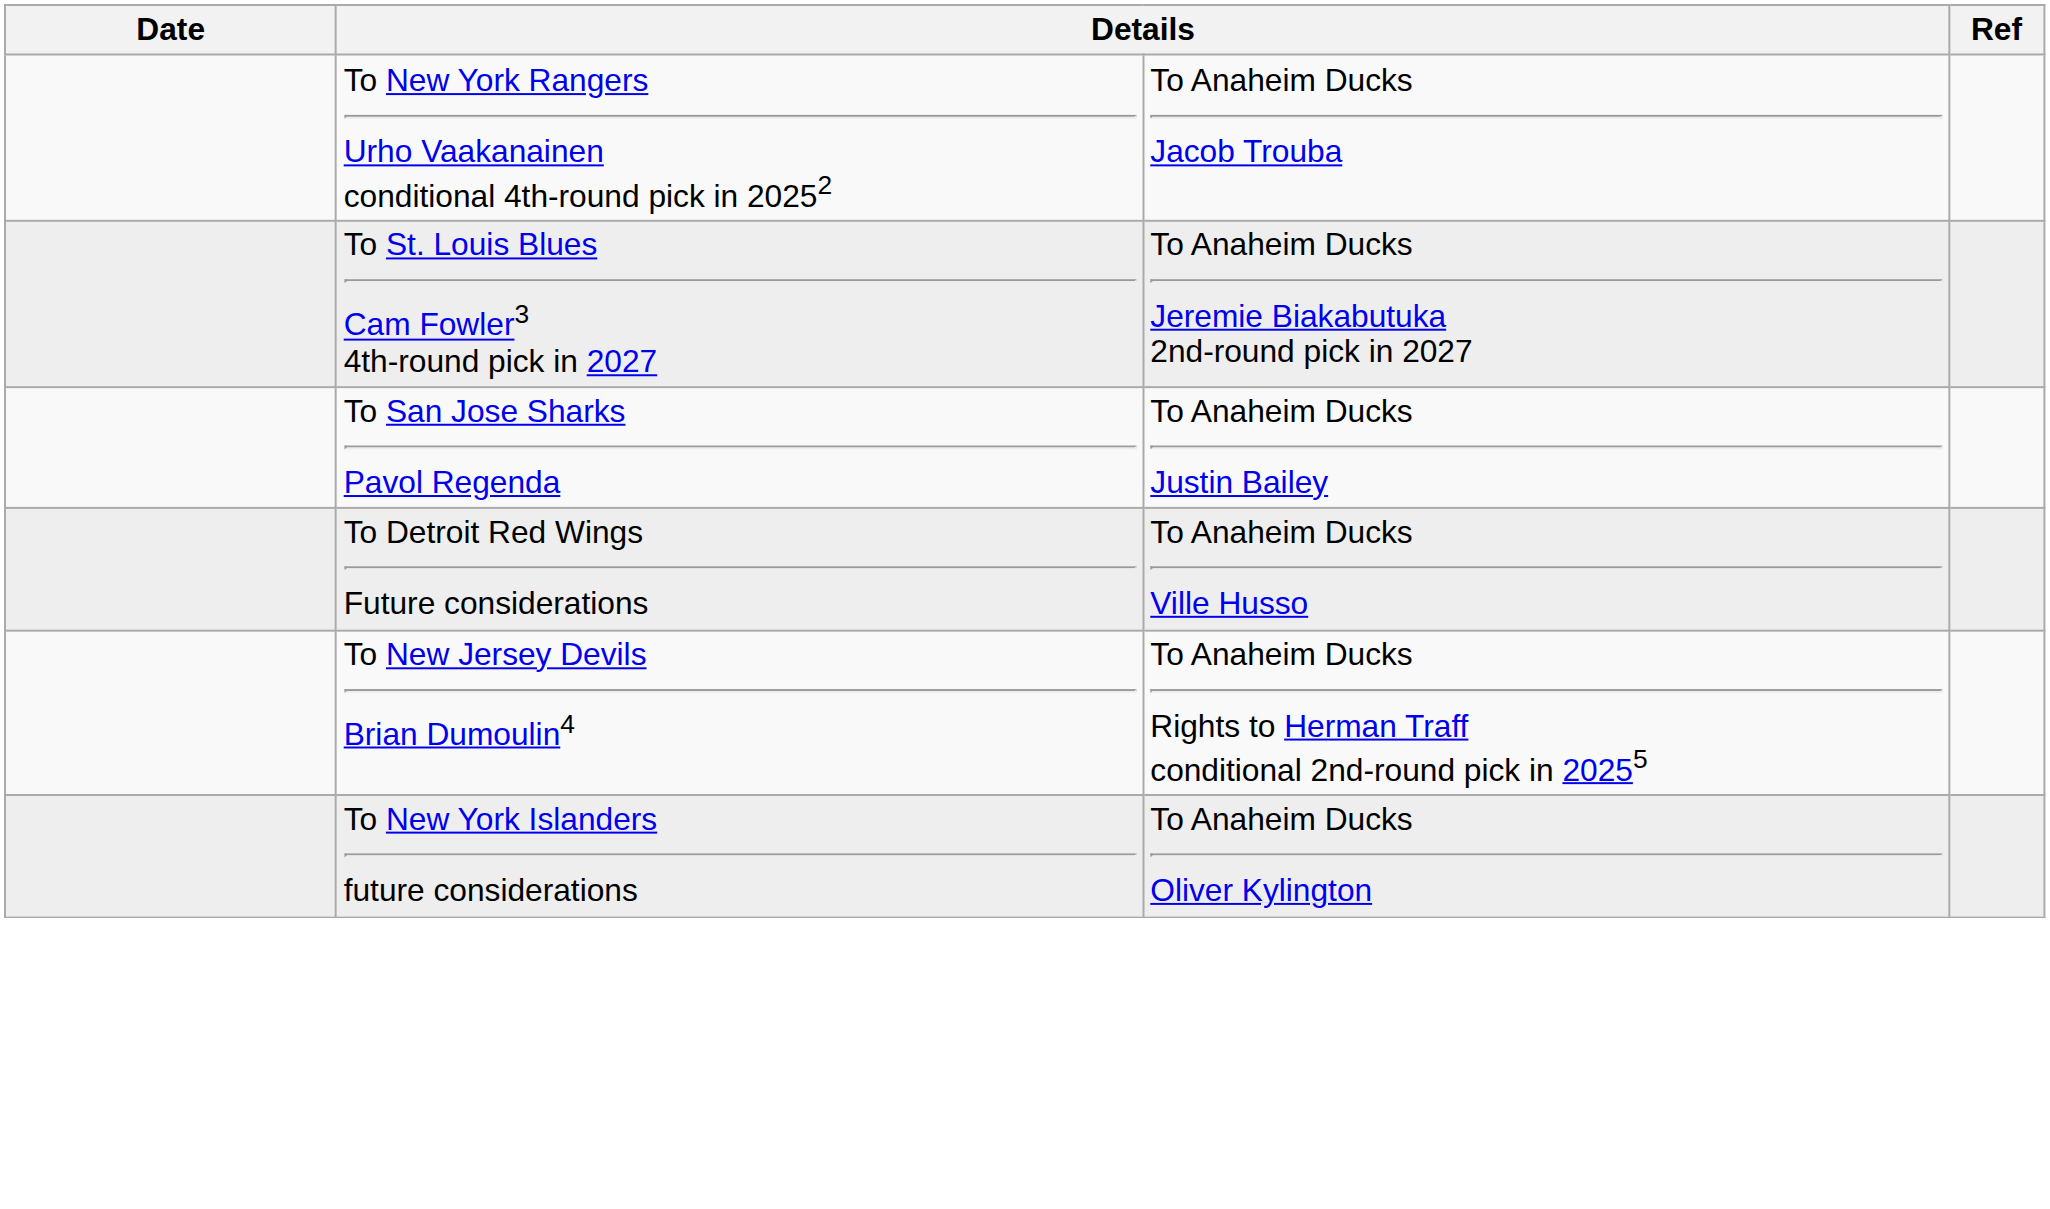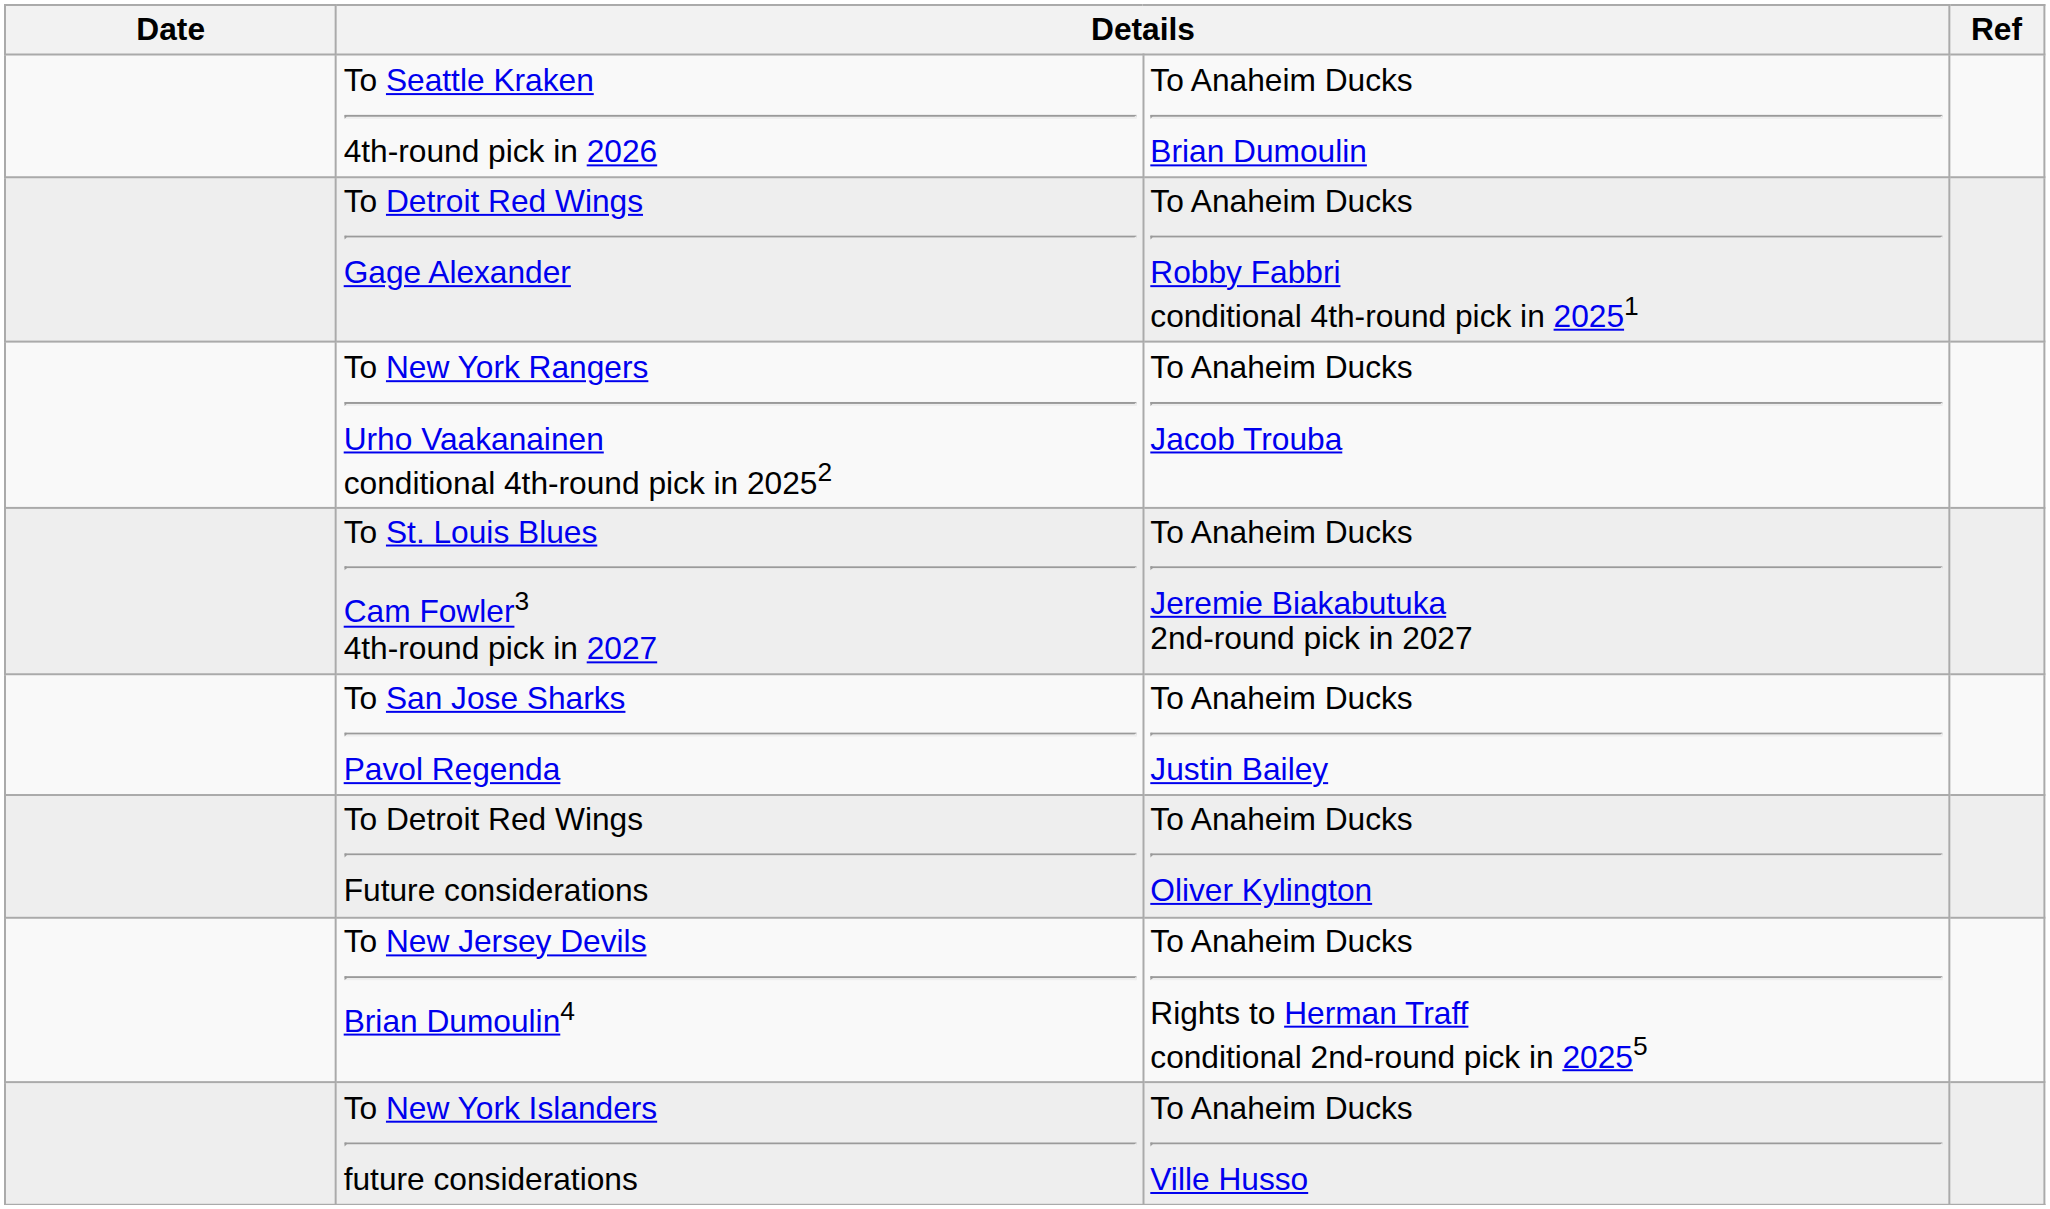+ row: To Seattle Kraken 4th-round pick in 2026 | To Anaheim Ducks Brian Dumoulin
+ row: To Detroit Red Wings Gage Alexander | To Anaheim Ducks Robby Fabbri conditional 4th-round pick in 20251
To Detroit Red Wings Future considerations | column 3: To Anaheim Ducks Ville Husso -> To Anaheim Ducks Oliver Kylington
To New York Islanders future considerations | column 3: To Anaheim Ducks Oliver Kylington -> To Anaheim Ducks Ville Husso
